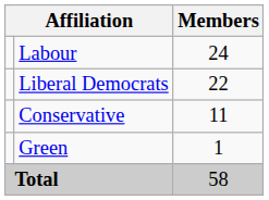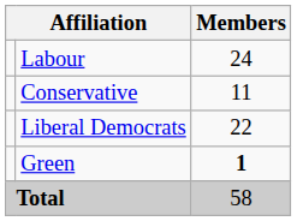rows swapped: Liberal Democrats <-> Conservative
Green | Members: normal -> bold
